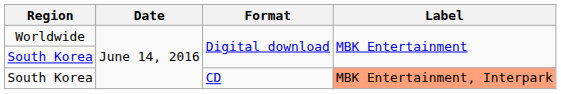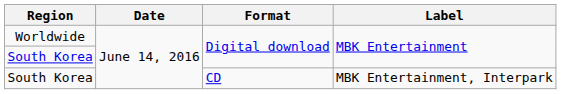South Korea / CD | Label: lightsalmon background -> no background
